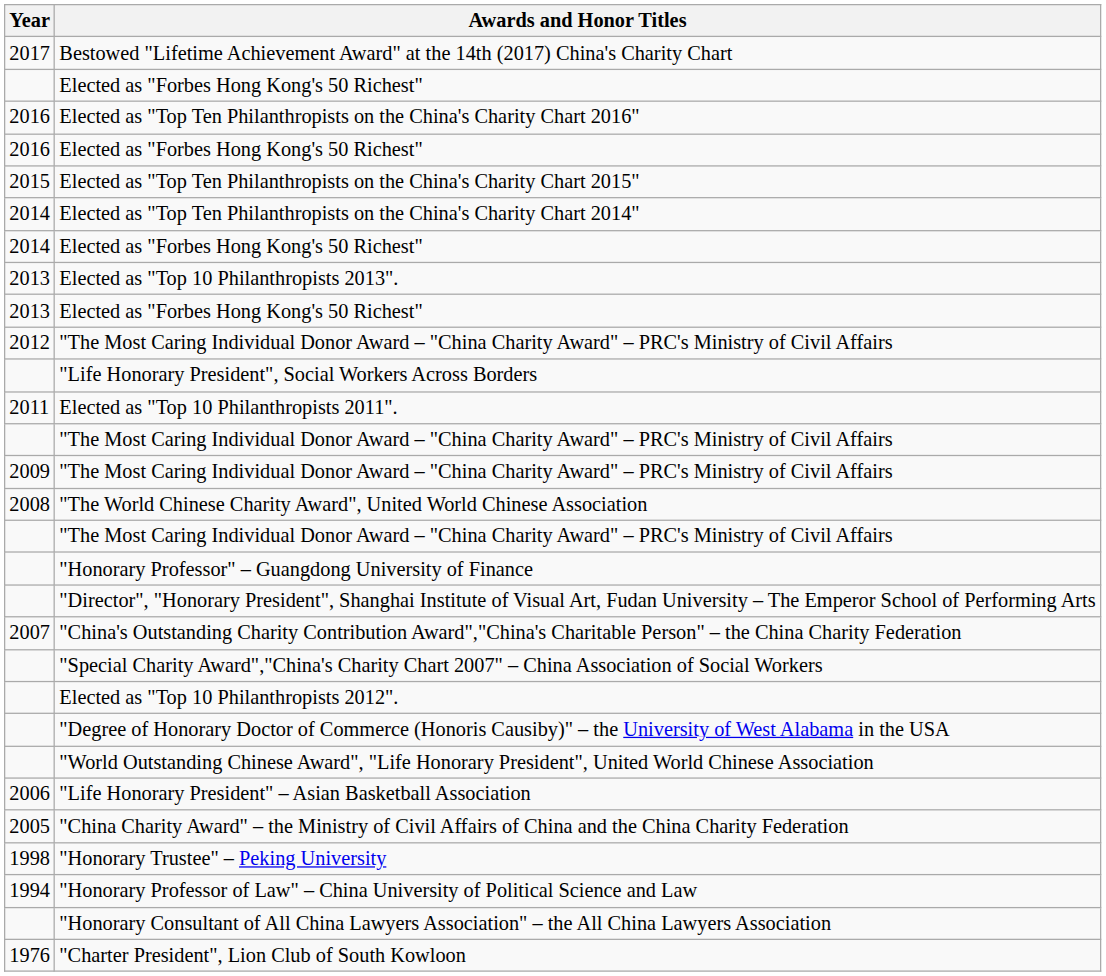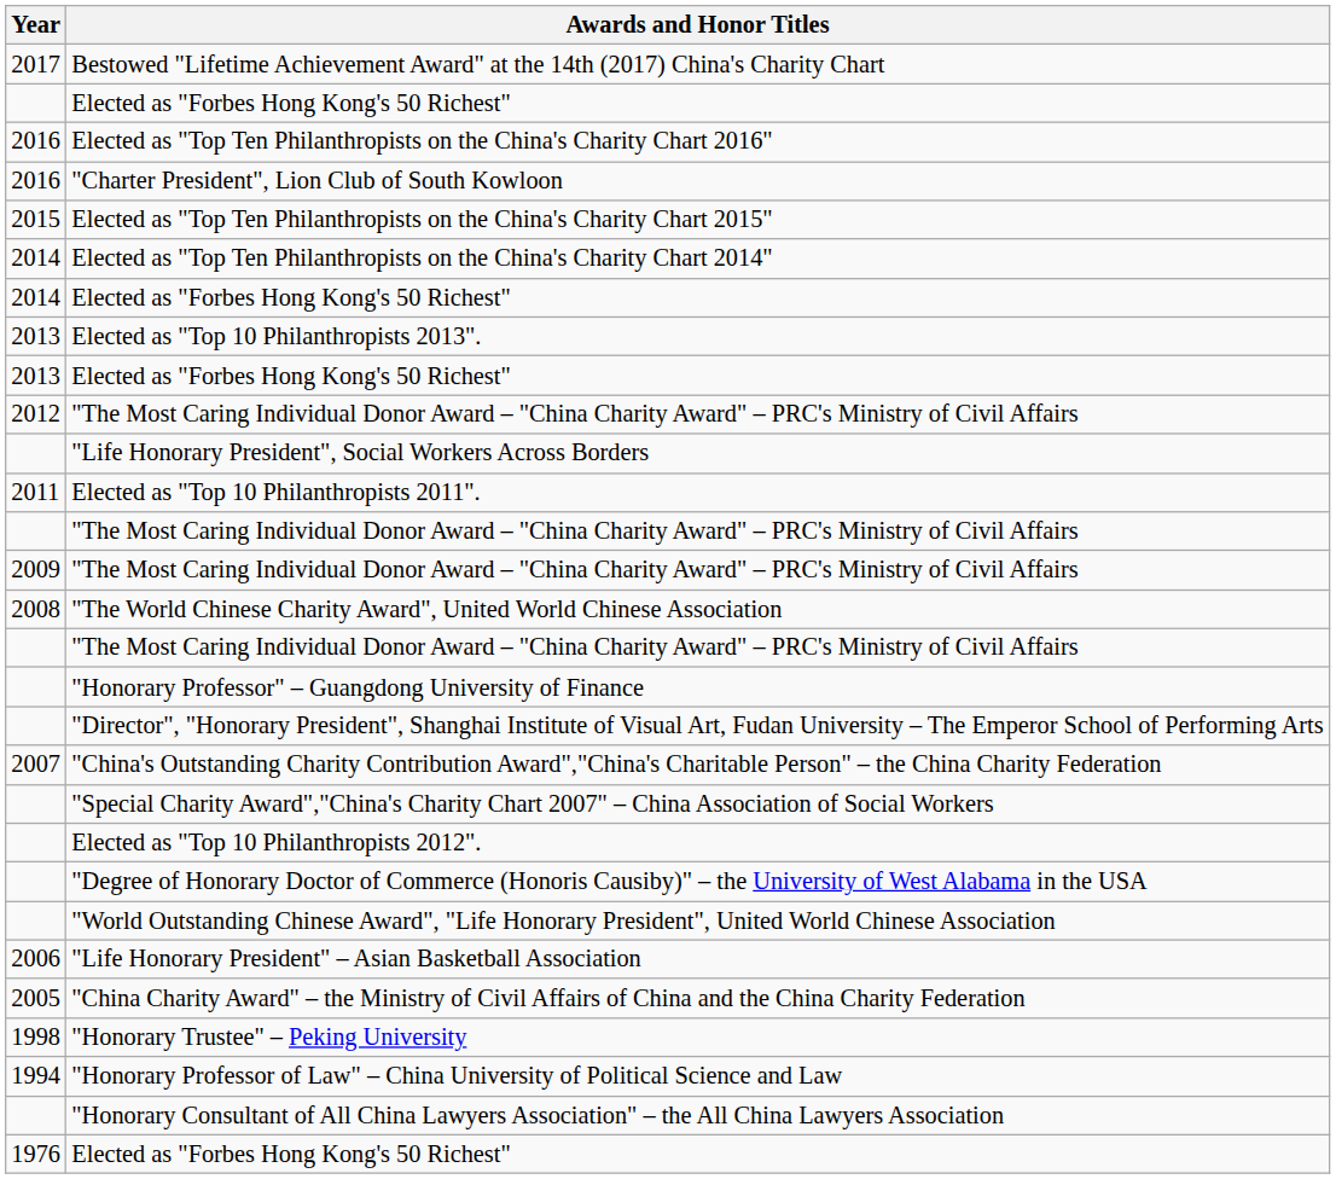row 5 | Awards and Honor Titles: Elected as "Forbes Hong Kong's 50 Richest" -> "Charter President", Lion Club of South Kowloon
row 30 | Awards and Honor Titles: "Charter President", Lion Club of South Kowloon -> Elected as "Forbes Hong Kong's 50 Richest"
